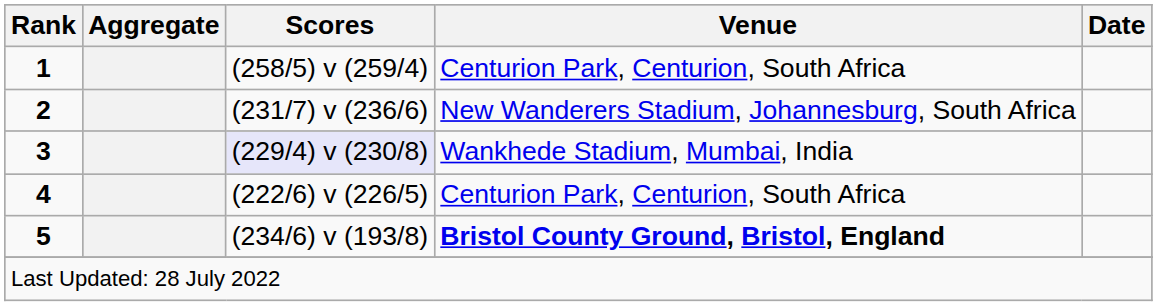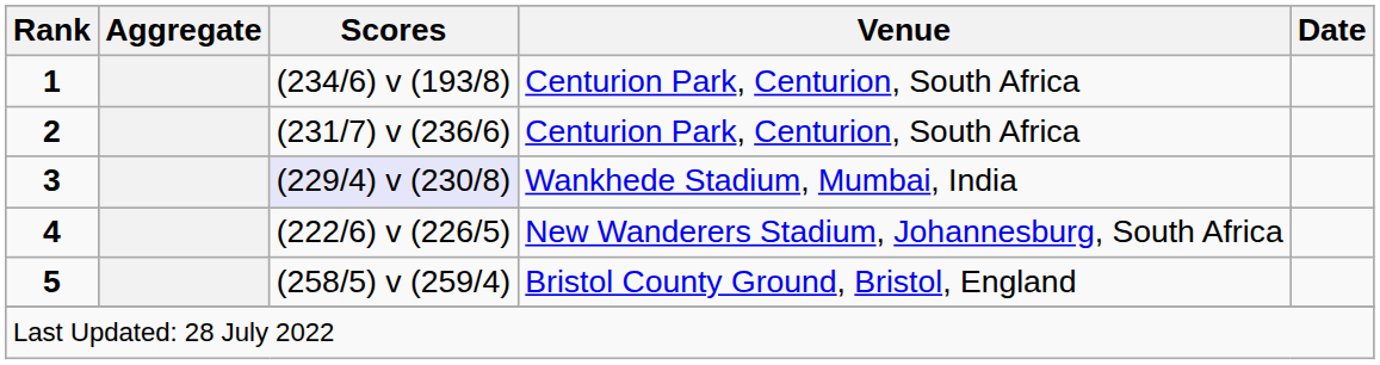1 | Scores: (258/5) v (259/4) -> (234/6) v (193/8)
2 | Venue: New Wanderers Stadium, Johannesburg, South Africa -> Centurion Park, Centurion, South Africa
4 | Venue: Centurion Park, Centurion, South Africa -> New Wanderers Stadium, Johannesburg, South Africa
5 | Scores: (234/6) v (193/8) -> (258/5) v (259/4)
5 | Venue: bold -> normal
